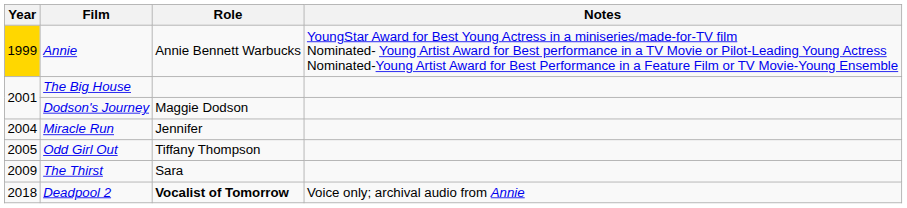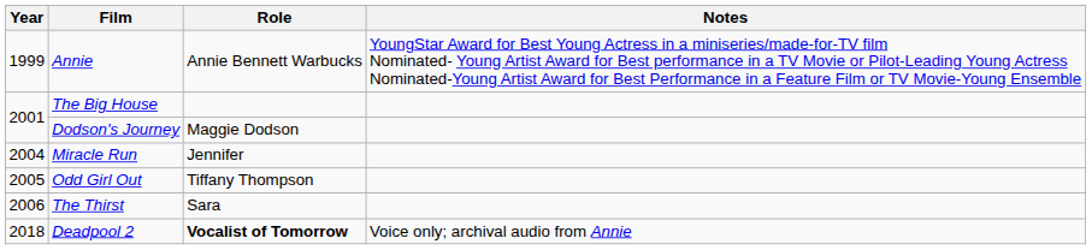Annie | Year: gold background -> no background
The Thirst | Year: 2009 -> 2006
